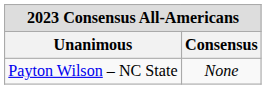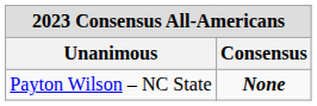Payton Wilson – NC State | Consensus: normal -> bold
